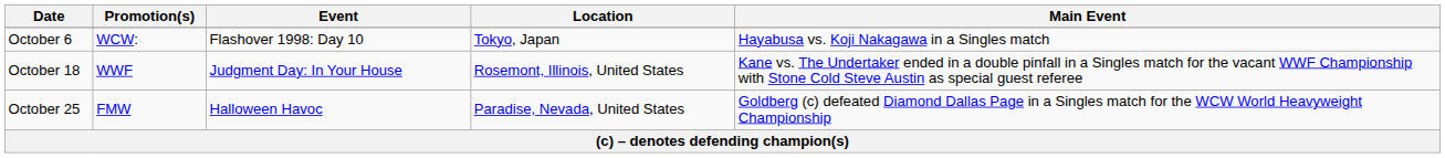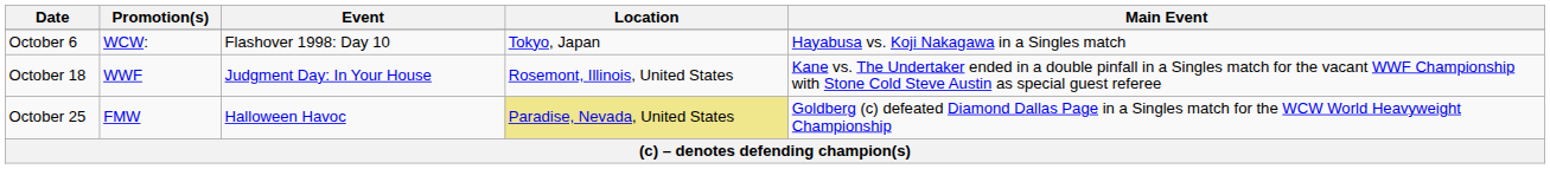October 25 | Location: no background -> khaki background
